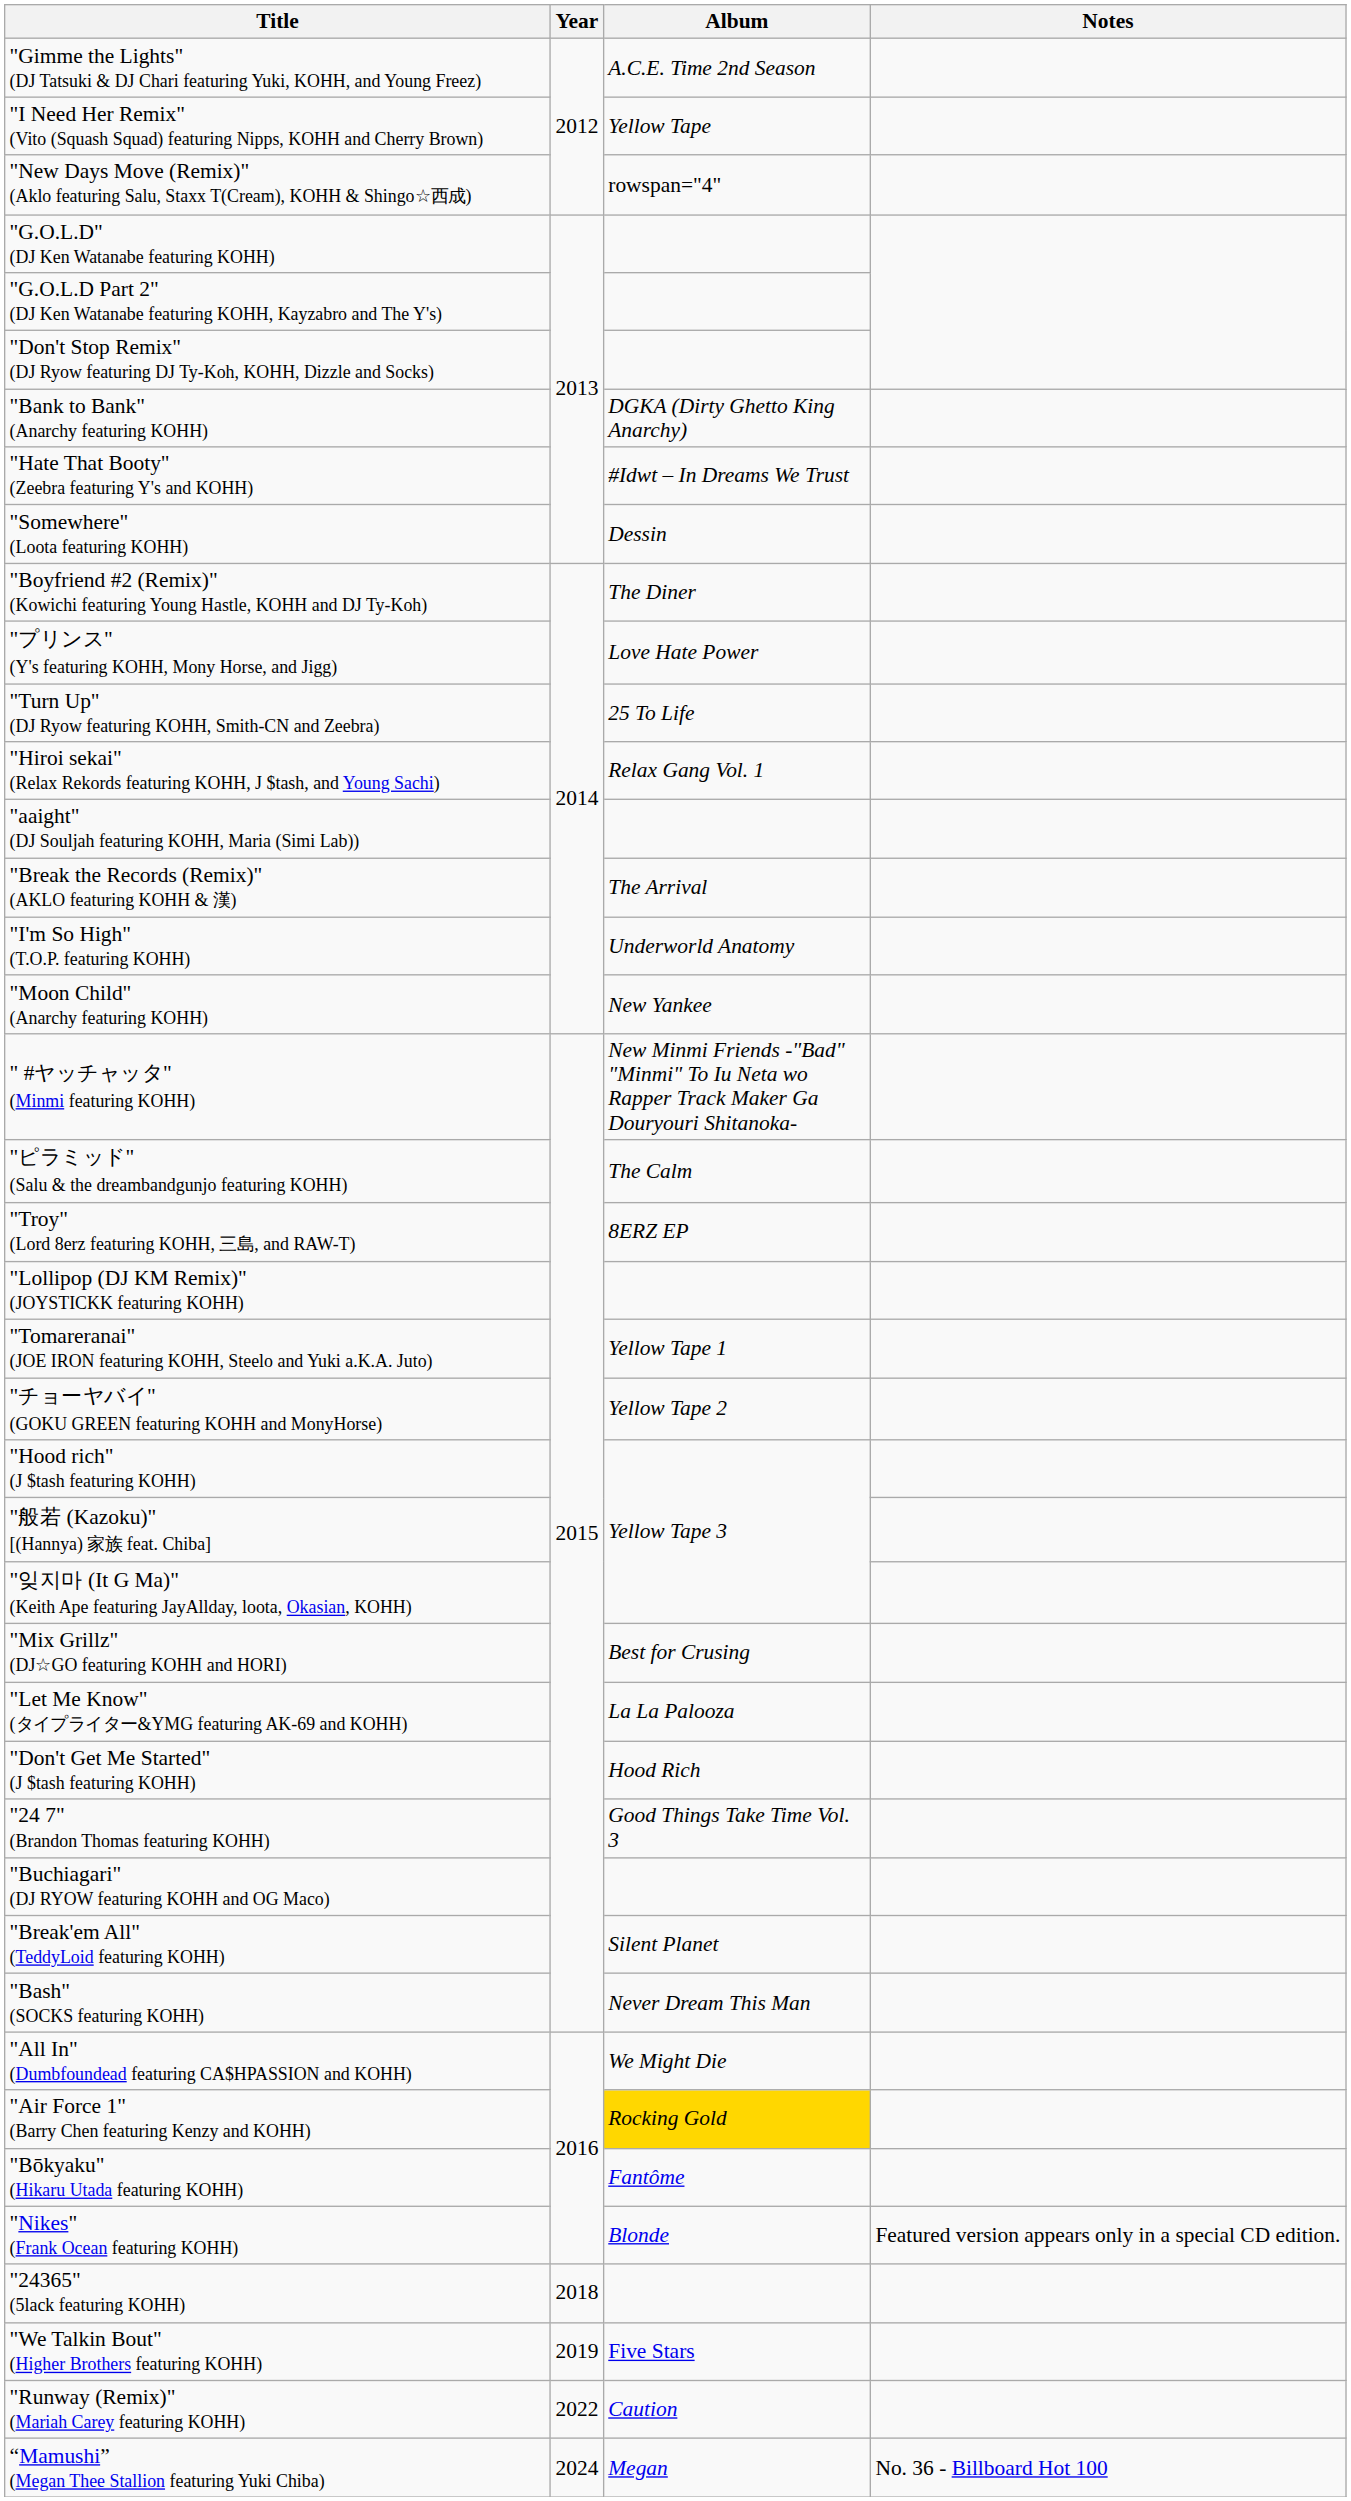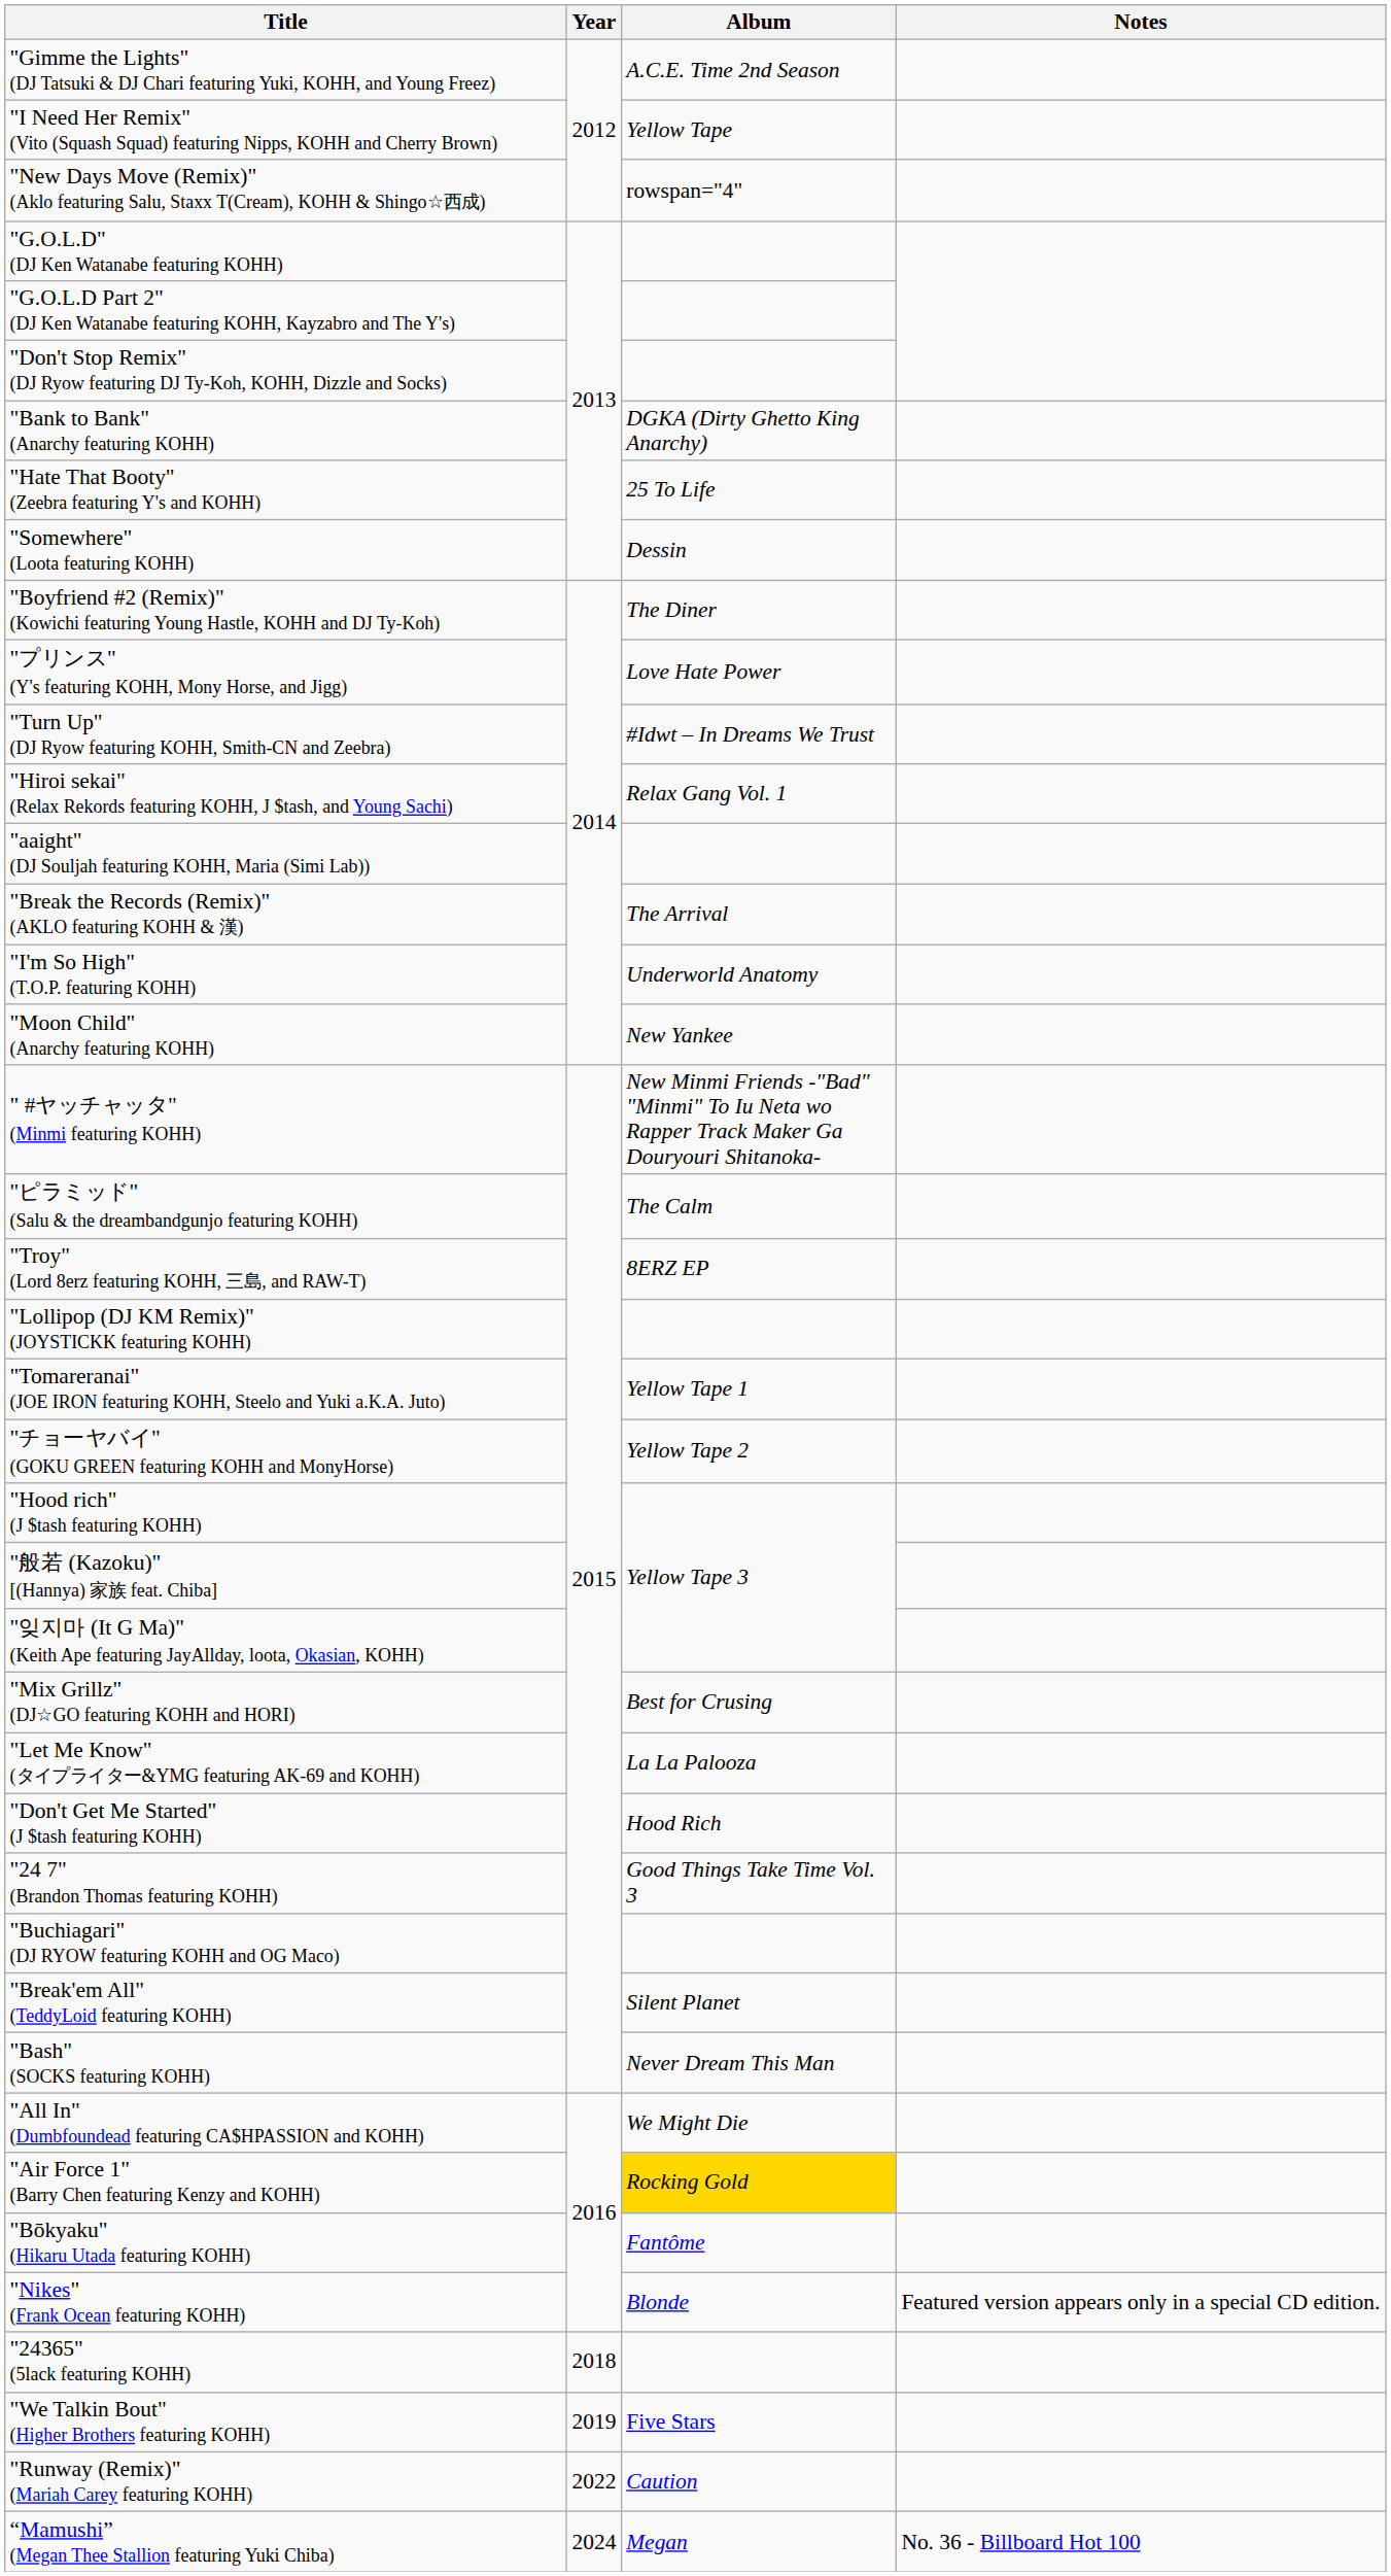"Hate That Booty" (Zeebra featuring Y's and KOHH) | Album: #Idwt – In Dreams We Trust -> 25 To Life
"Turn Up" (DJ Ryow featuring KOHH, Smith-CN and Zeebra) | Album: 25 To Life -> #Idwt – In Dreams We Trust
